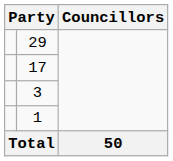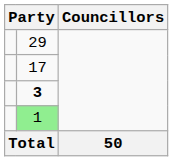3 | column 2: normal -> bold
1 | column 2: no background -> lightgreen background
